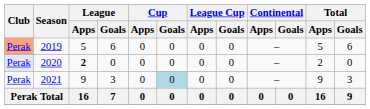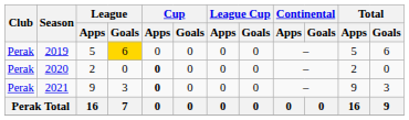2019 | Club: lightsalmon background -> no background
2019 | League / Goals: no background -> gold background
2020 | Club: lavender background -> no background
2020 | League / Apps: bold -> normal
2020 | Cup / Apps: normal -> bold
2021 | Cup / Apps: normal -> bold
2021 | Cup / Goals: lightblue background -> no background
